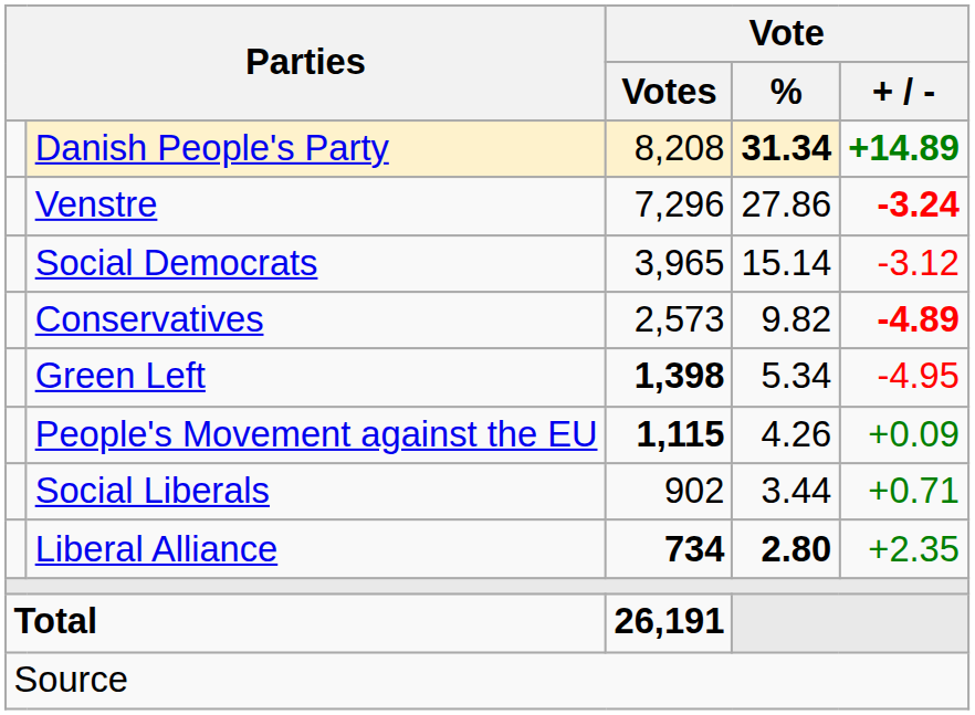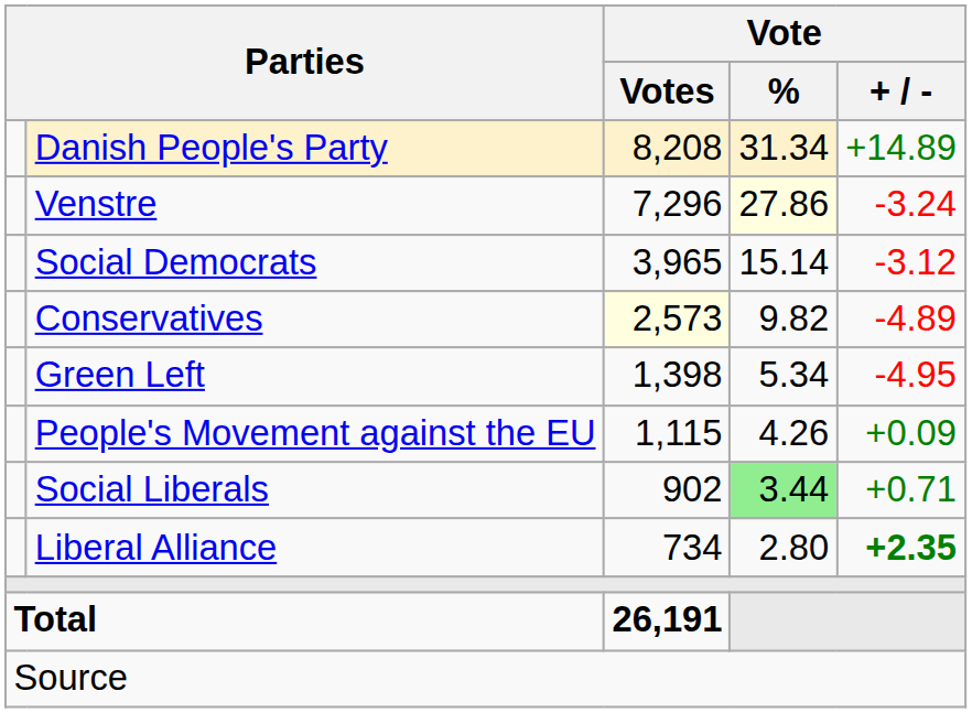Danish People's Party | Vote / %: bold -> normal
Danish People's Party | Vote / + / -: bold -> normal
Venstre | Vote / %: no background -> lightyellow background
Venstre | Vote / + / -: bold -> normal
Conservatives | Vote / Votes: no background -> lightyellow background
Conservatives | Vote / + / -: bold -> normal
Green Left | Vote / Votes: bold -> normal
People's Movement against the EU | Vote / Votes: bold -> normal
Social Liberals | Vote / %: no background -> lightgreen background
Liberal Alliance | Vote / Votes: bold -> normal
Liberal Alliance | Vote / %: bold -> normal
Liberal Alliance | Vote / + / -: normal -> bold
